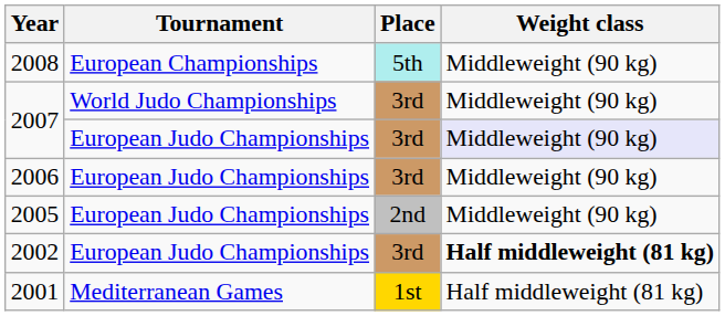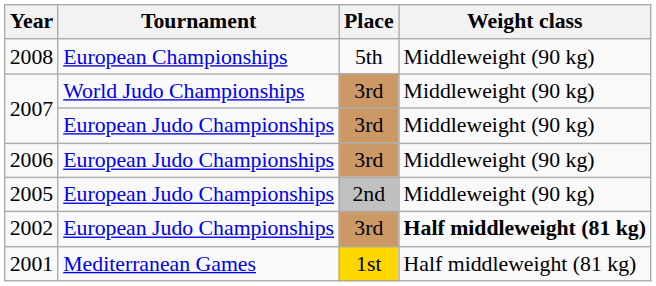2008 | Place: paleturquoise background -> no background
2007 / European Judo Championships | Weight class: lavender background -> no background
